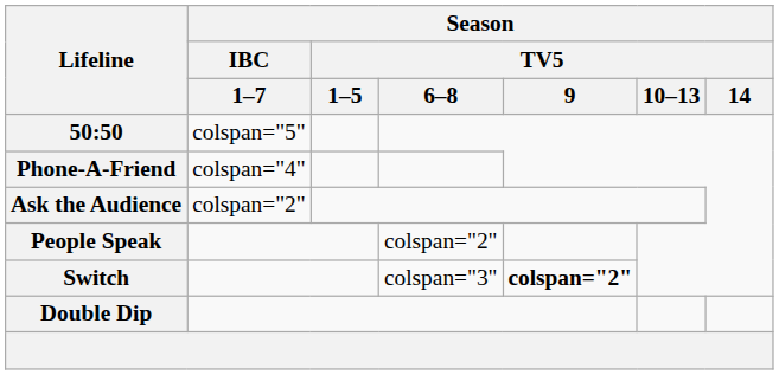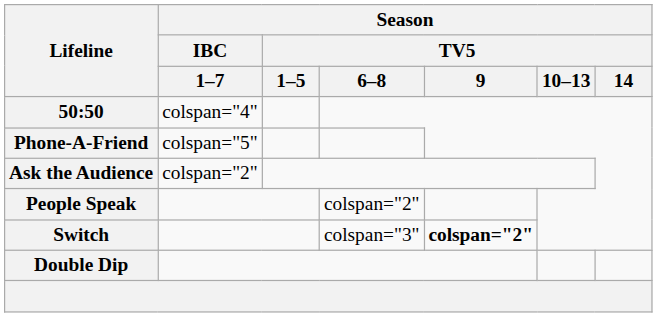50:50 | Season / IBC / 1–7: colspan="5" -> colspan="4"
Phone-A-Friend | Season / IBC / 1–7: colspan="4" -> colspan="5"
